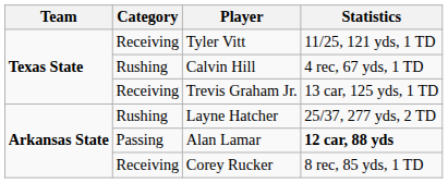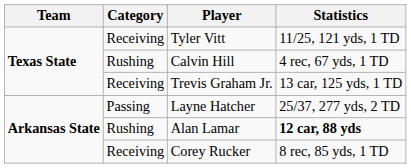Layne Hatcher | Category: Rushing -> Passing
Alan Lamar | Category: Passing -> Rushing
